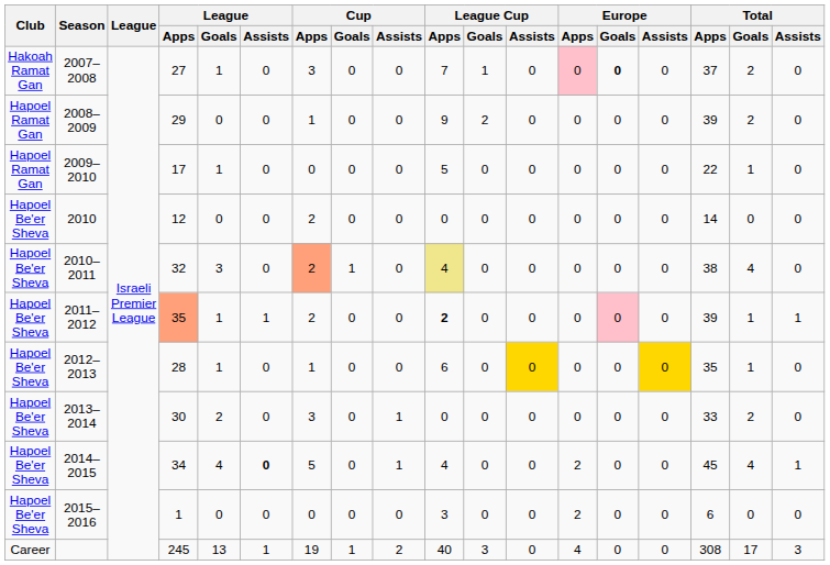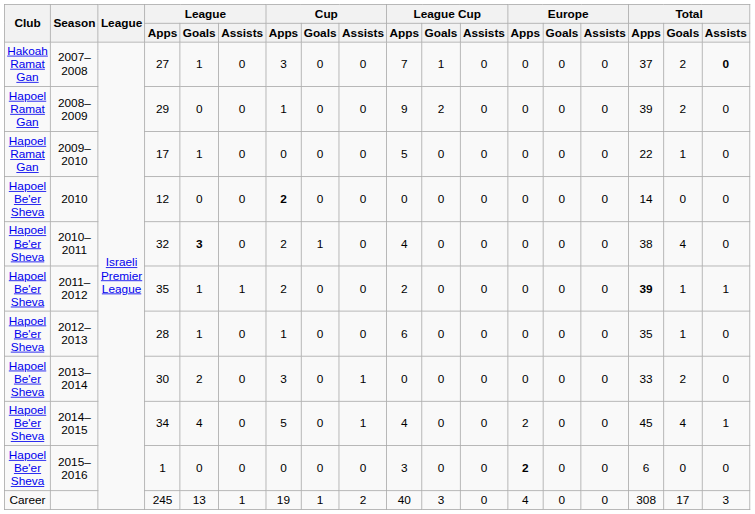2007–2008 | Europe / Apps: pink background -> no background
2007–2008 | Europe / Goals: bold -> normal
2007–2008 | Total / Assists: normal -> bold
2010 | Cup / Apps: normal -> bold
2010–2011 | League / Goals: normal -> bold
2010–2011 | Cup / Apps: lightsalmon background -> no background
2010–2011 | League Cup / Apps: khaki background -> no background
2011–2012 | League / Apps: lightsalmon background -> no background
2011–2012 | League Cup / Apps: bold -> normal
2011–2012 | Europe / Goals: pink background -> no background
2011–2012 | Total / Apps: normal -> bold
2012–2013 | League Cup / Assists: gold background -> no background
2012–2013 | Europe / Assists: gold background -> no background
2014–2015 | League / Assists: bold -> normal
2015–2016 | Europe / Apps: normal -> bold
